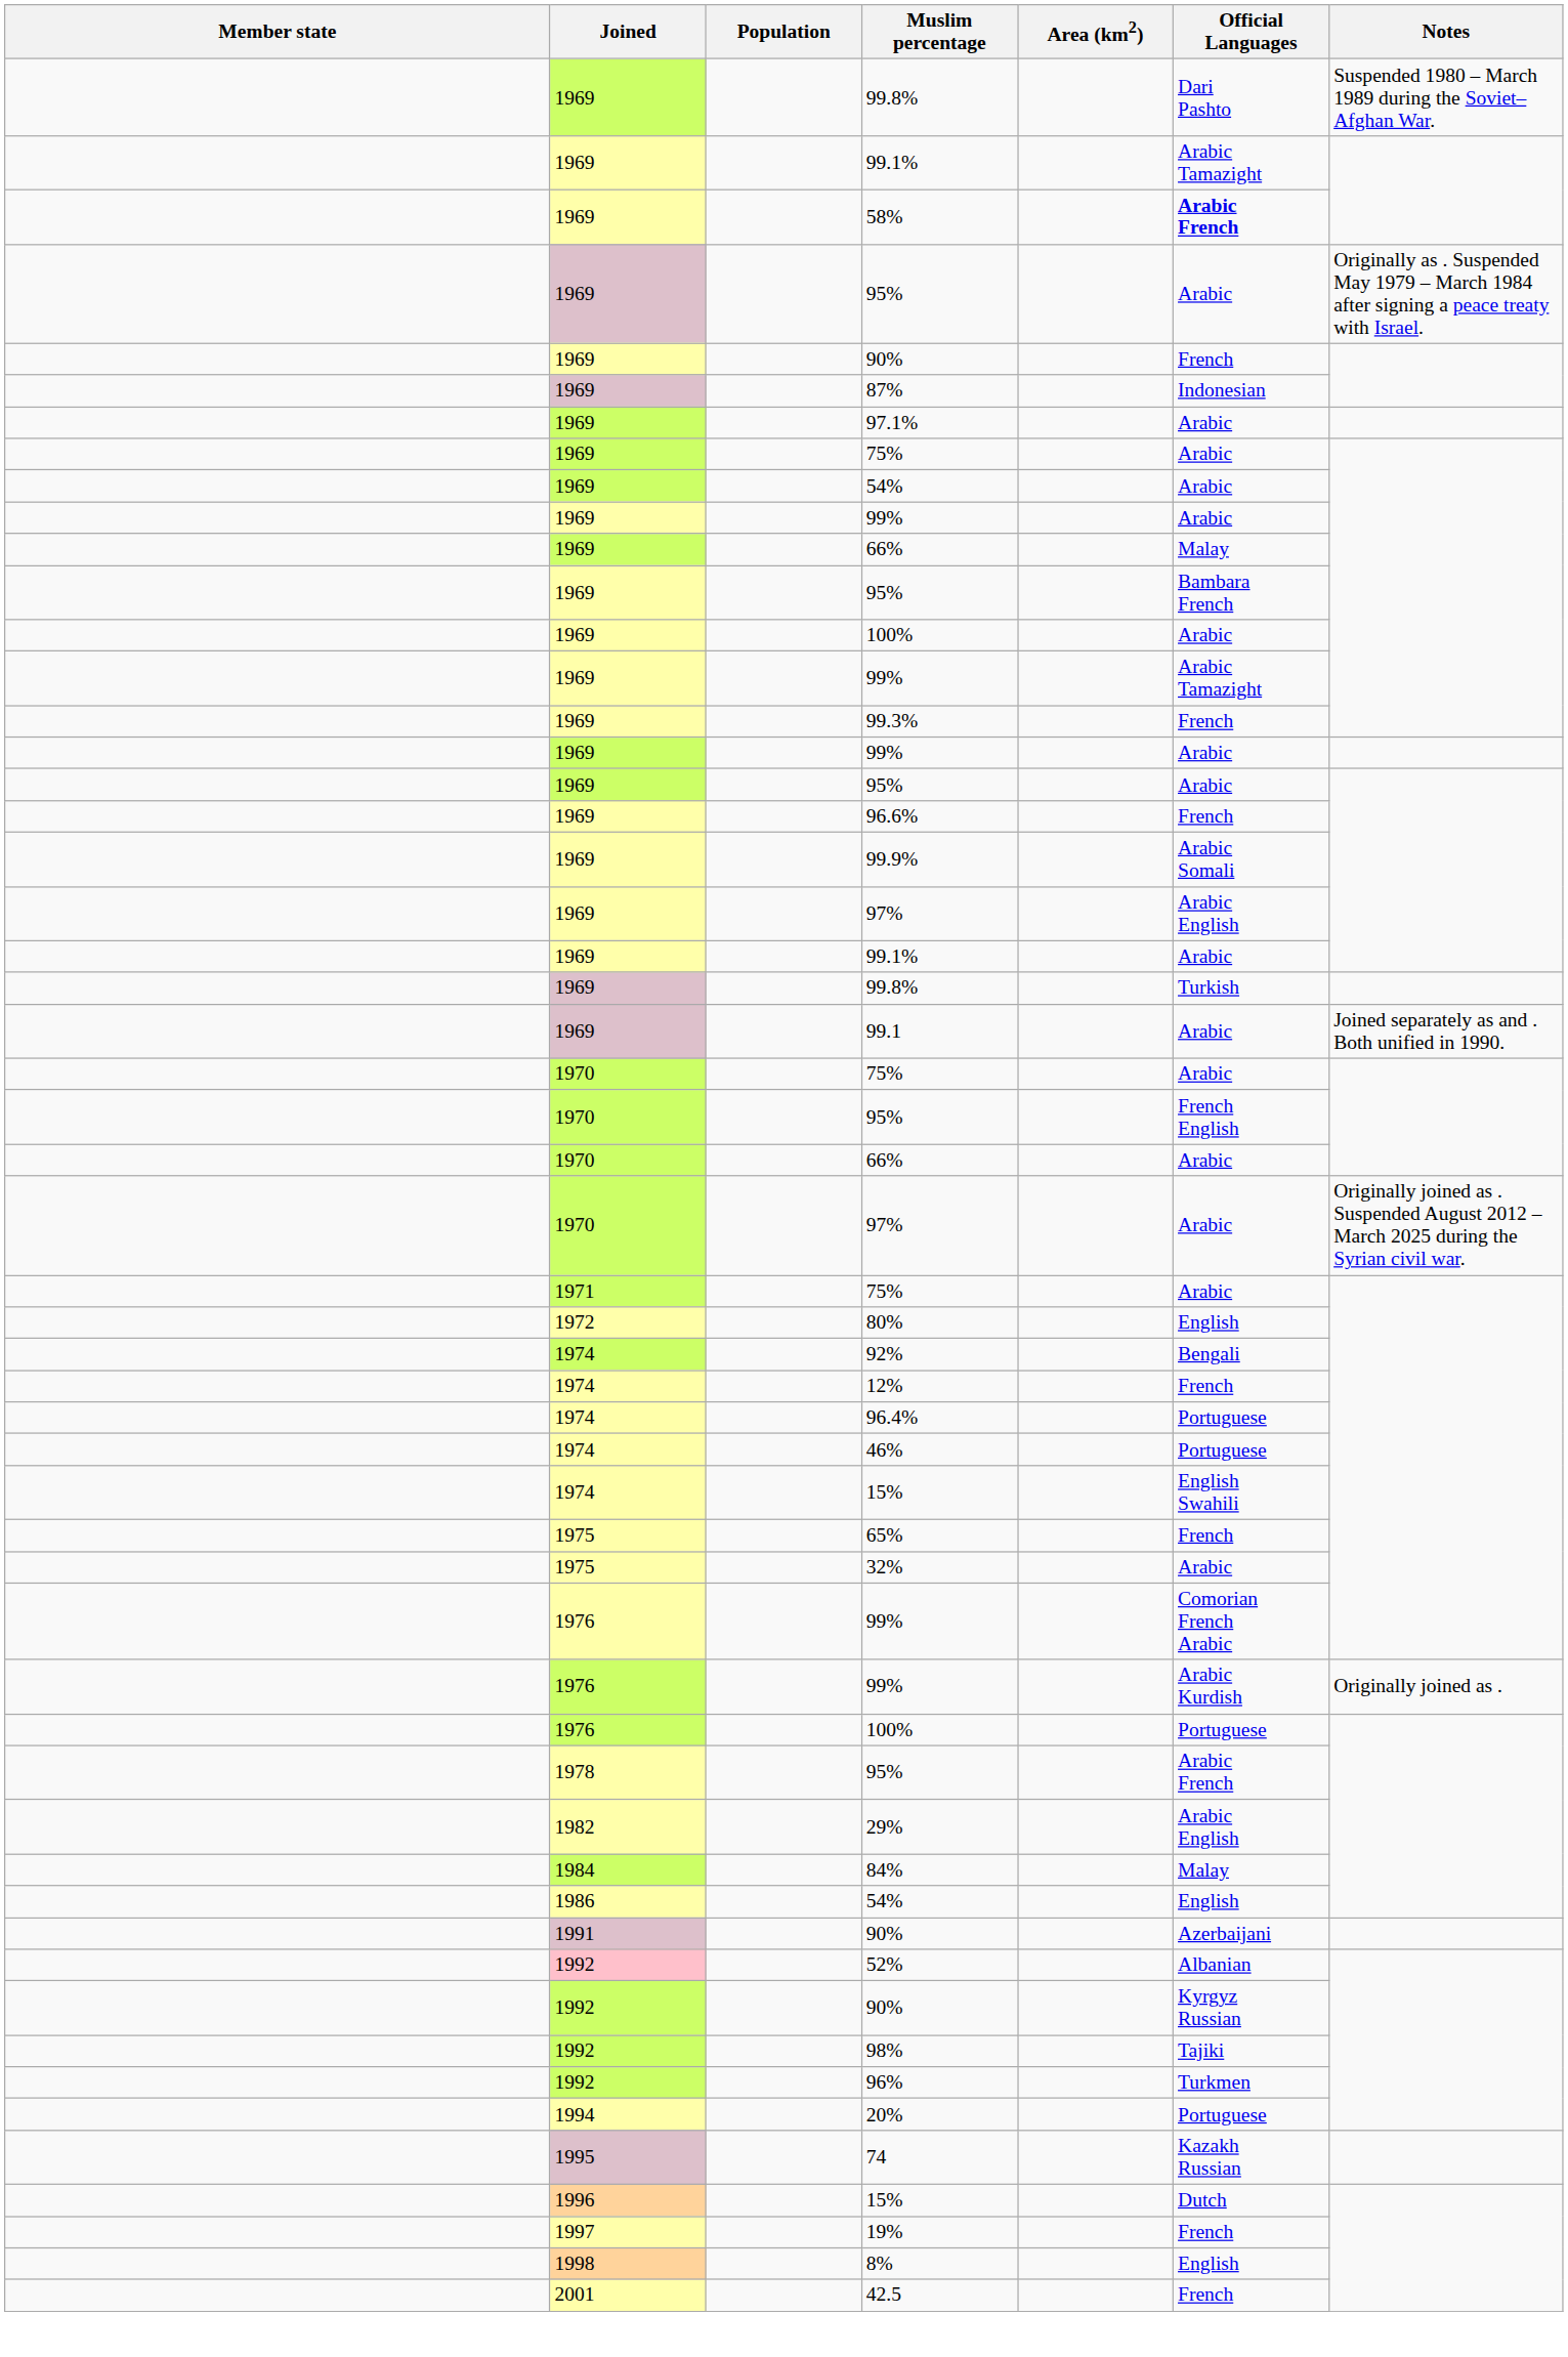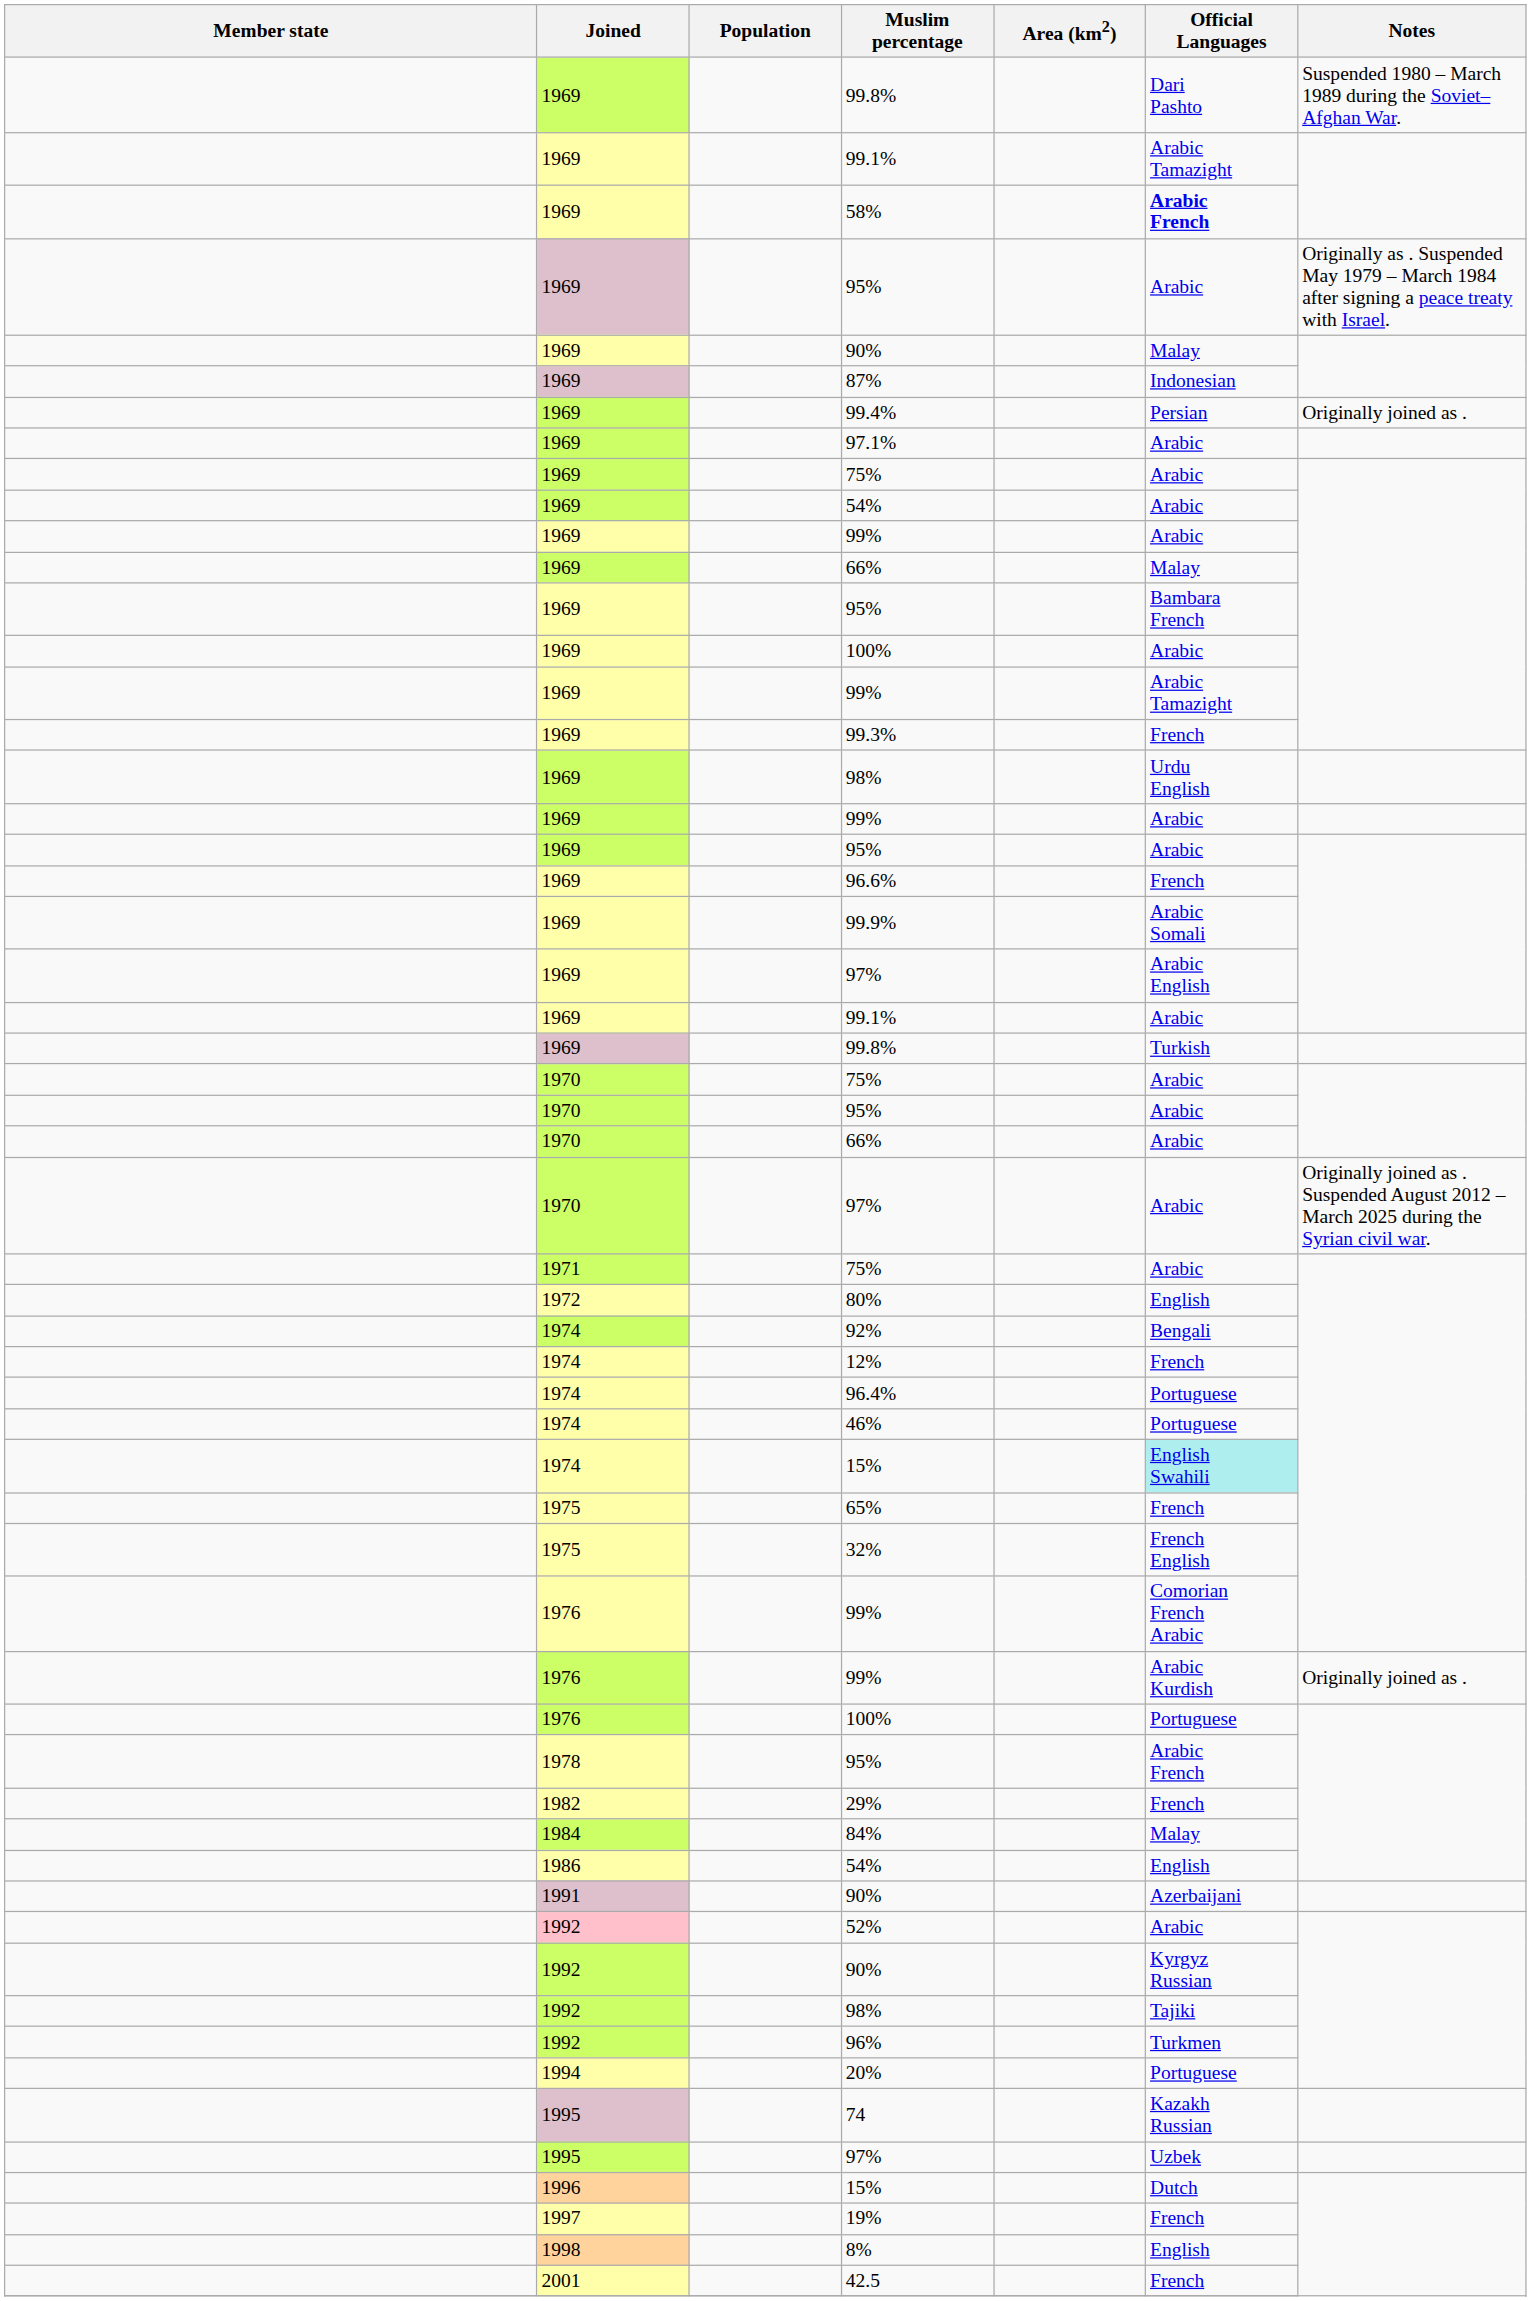1969 / 90% | Official Languages: French -> Malay
+ row: 1969 | 99.4% | Persian | Originally joined as .
+ row: 1969 | 98% | Urdu English
- row: 1969 | 99.1 | Arabic | Joined separately as and . Both unified in 1990.
1970 / 95% | Official Languages: French English -> Arabic
1974 / 15% | Official Languages: no background -> paleturquoise background
32% | Official Languages: Arabic -> French English
29% | Official Languages: Arabic English -> French
52% | Official Languages: Albanian -> Arabic
+ row: 1995 | 97% | Uzbek
